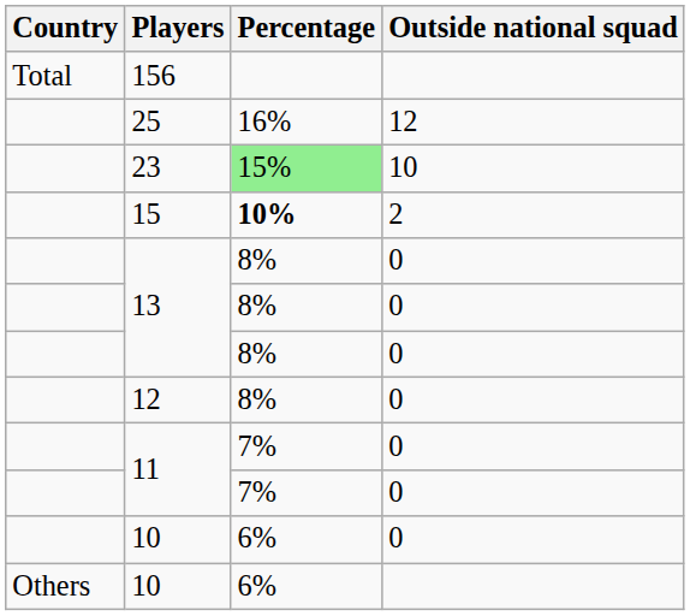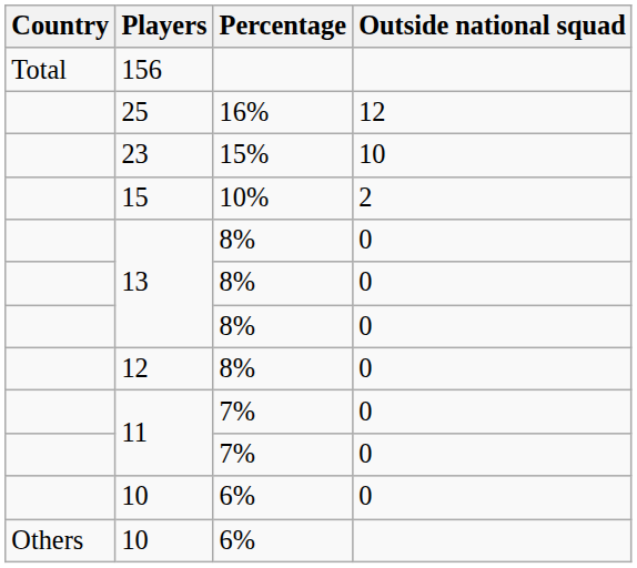23 | Percentage: lightgreen background -> no background
15 | Percentage: bold -> normal
